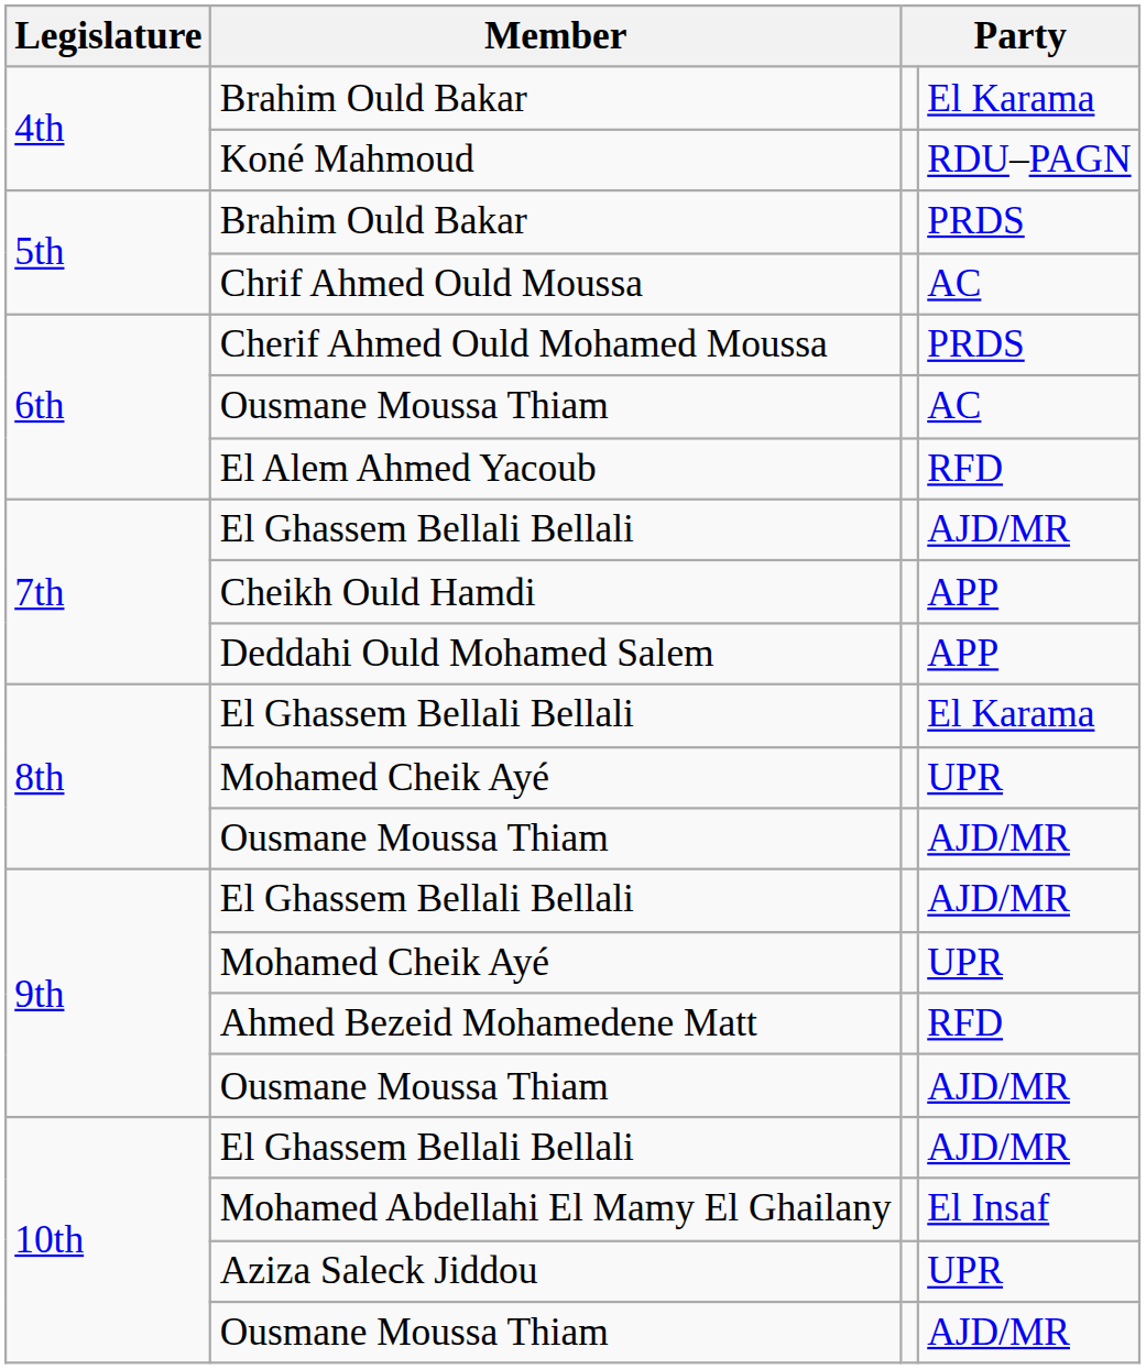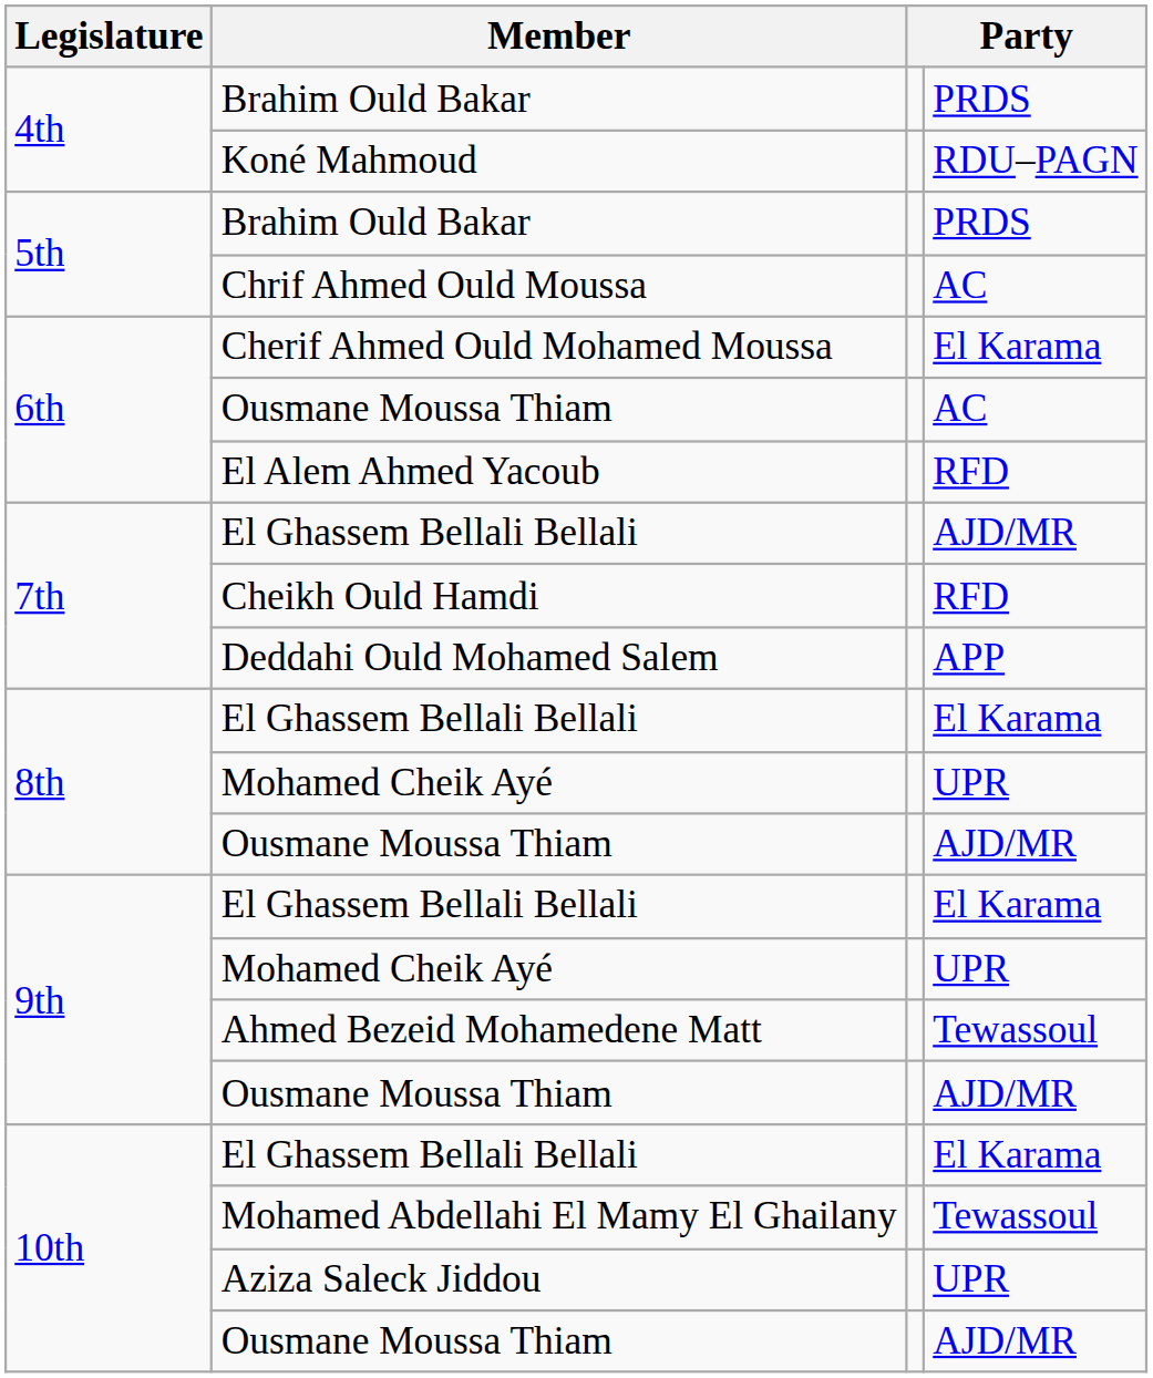4th / Brahim Ould Bakar | column 4: El Karama -> PRDS
Cherif Ahmed Ould Mohamed Moussa | column 4: PRDS -> El Karama
Cheikh Ould Hamdi | column 4: APP -> RFD
9th / El Ghassem Bellali Bellali | column 4: AJD/MR -> El Karama
Ahmed Bezeid Mohamedene Matt | column 4: RFD -> Tewassoul
10th / El Ghassem Bellali Bellali | column 4: AJD/MR -> El Karama
Mohamed Abdellahi El Mamy El Ghailany | column 4: El Insaf -> Tewassoul
